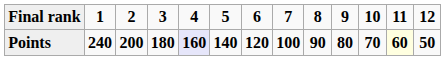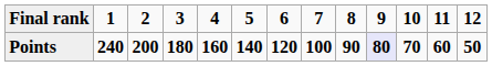Points | column 5: lavender background -> no background
Points | column 10: no background -> lavender background
Points | column 12: lightyellow background -> no background
